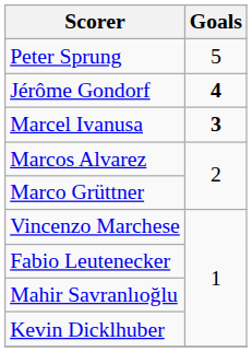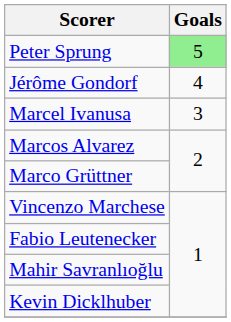Peter Sprung | Goals: no background -> lightgreen background
Jérôme Gondorf | Goals: bold -> normal
Marcel Ivanusa | Goals: bold -> normal
